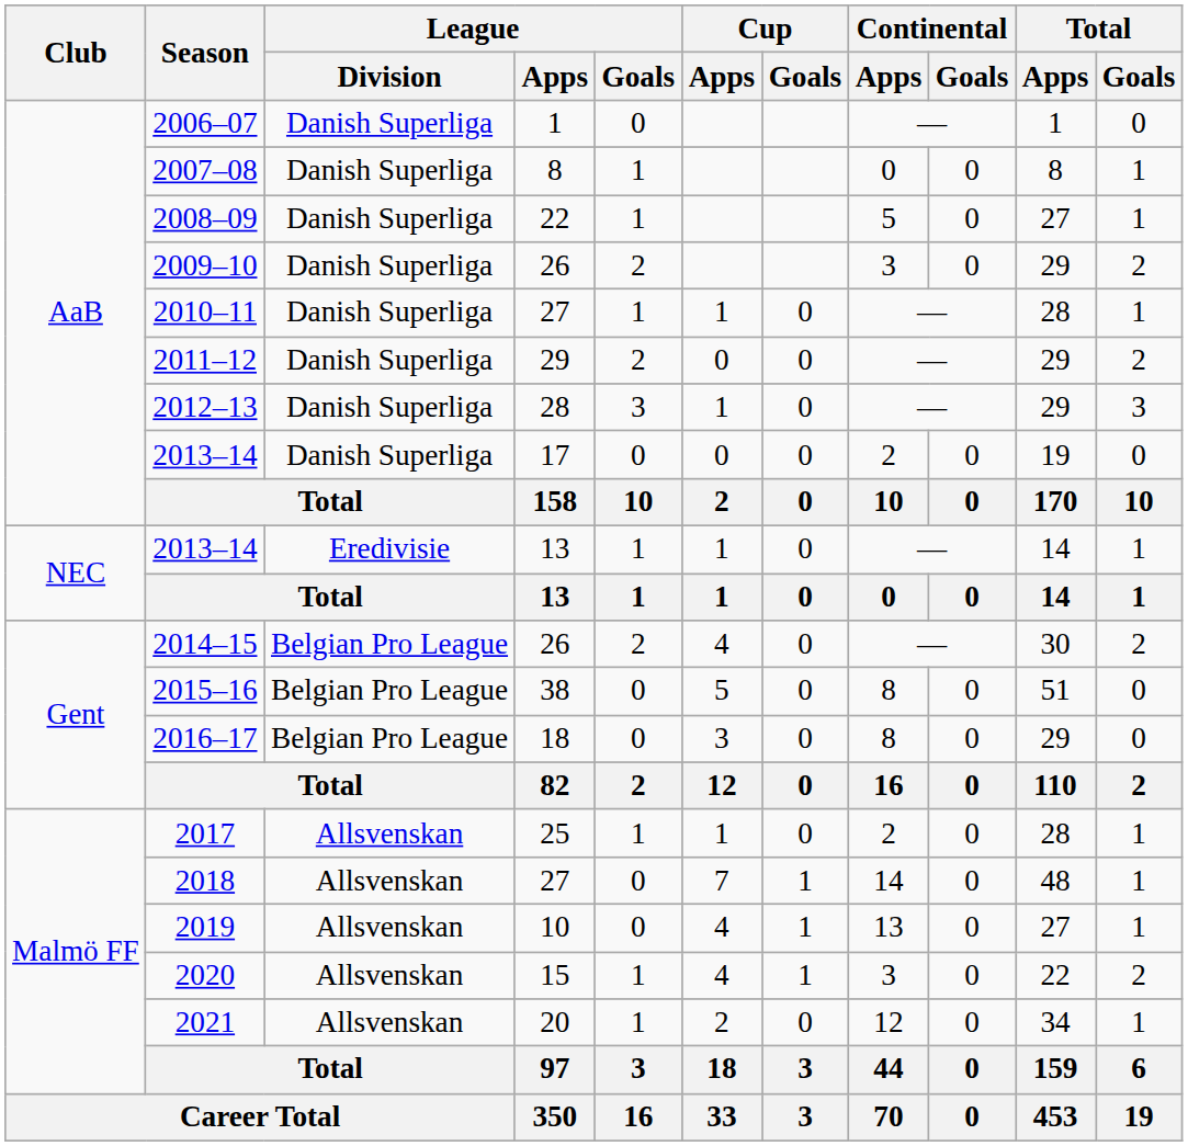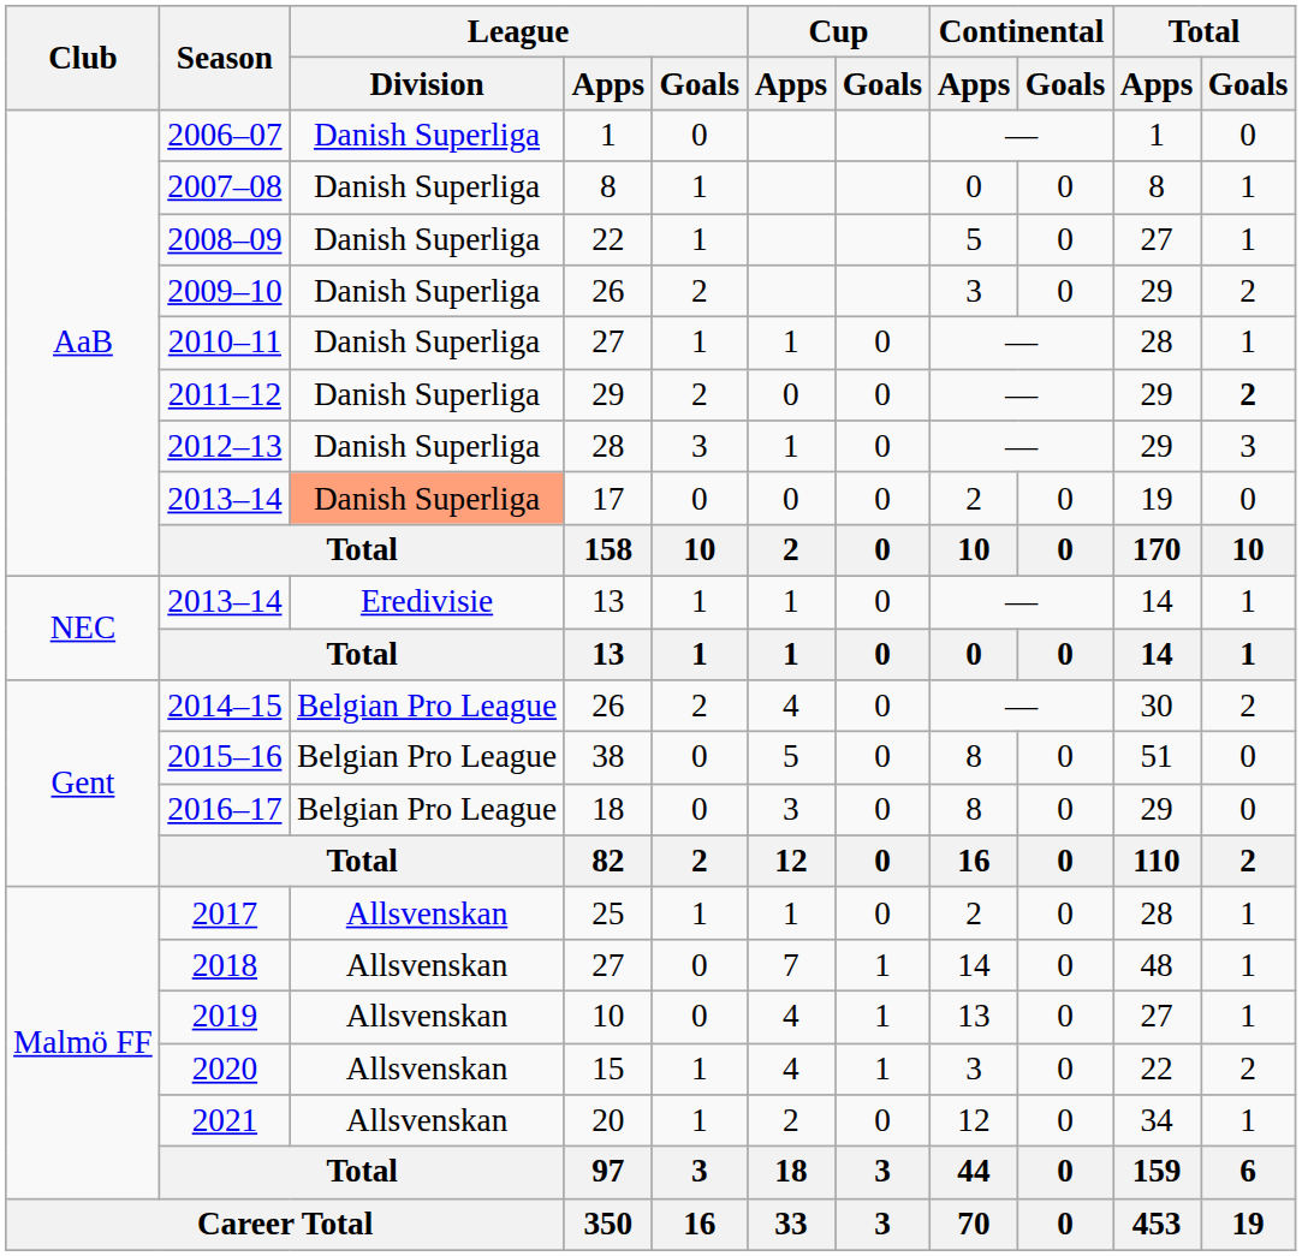2011–12 | Total / Goals: normal -> bold
2013–14 / 17 | League / Division: no background -> lightsalmon background
